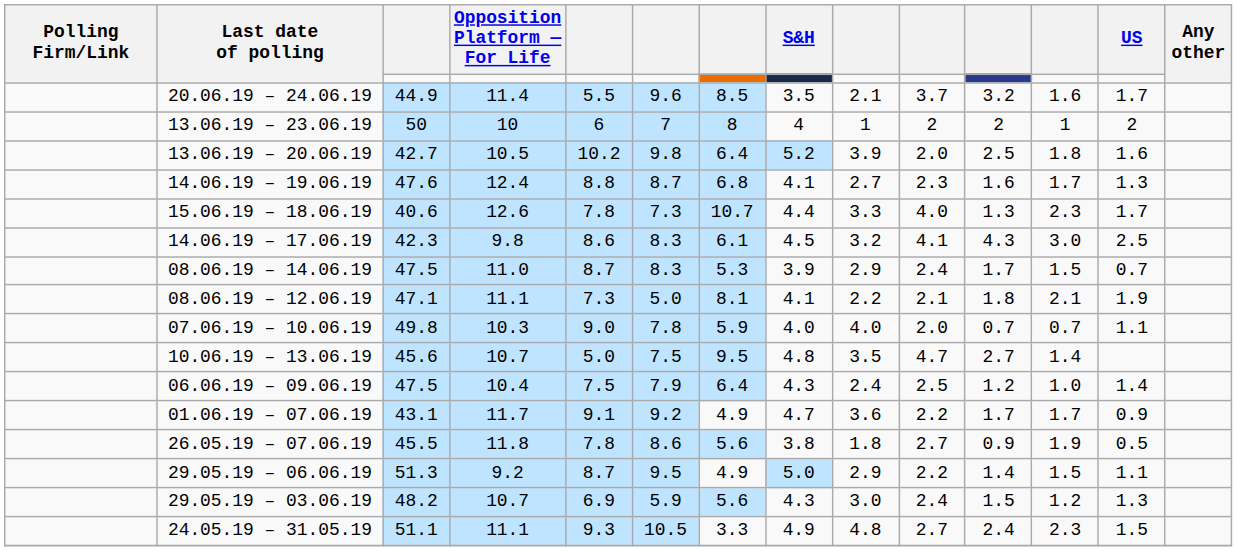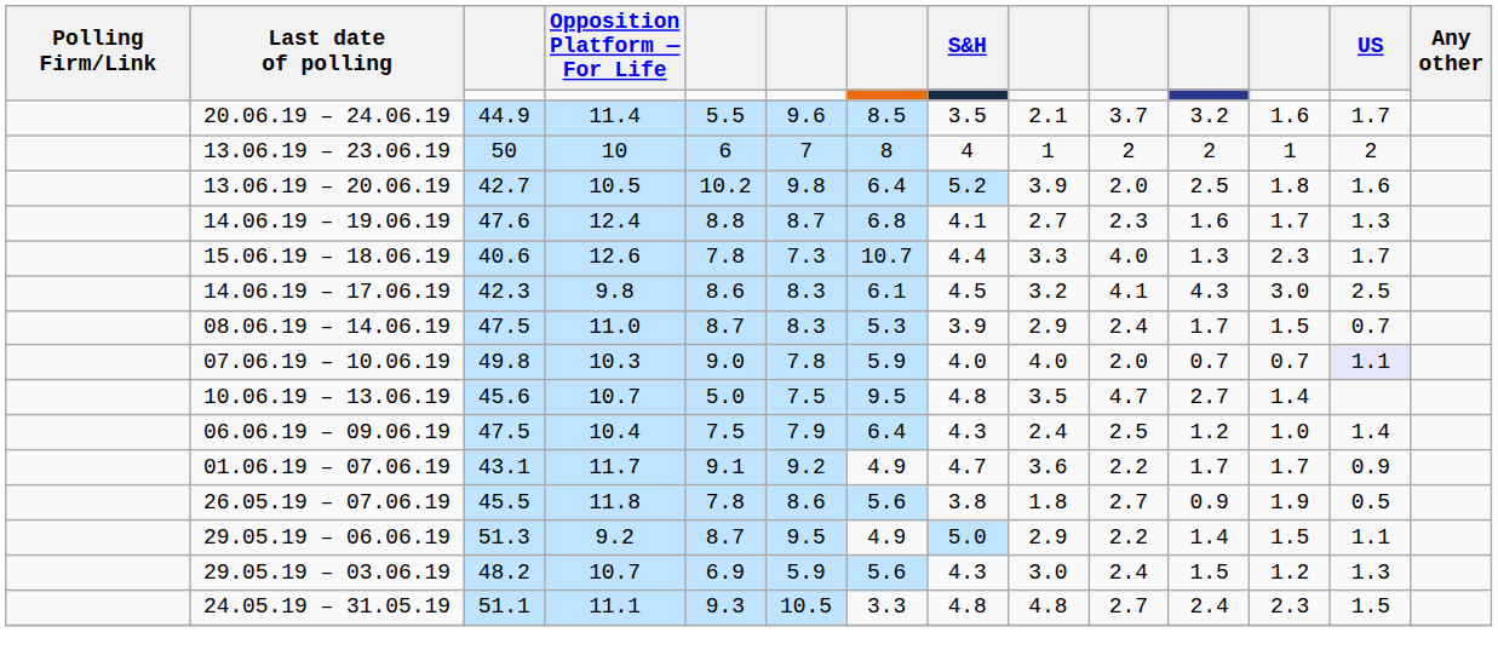- row: 08.06.19 – 12.06.19 | 47.1 | 11.1 | 7.3 | 5.0 | 8.1 | 4.1 | 2.2 | 2.1 | 1.8 | 2.1 | 1.9
07.06.19 – 10.06.19 | US: no background -> lavender background
24.05.19 – 31.05.19 | S&H: 4.9 -> 4.8
